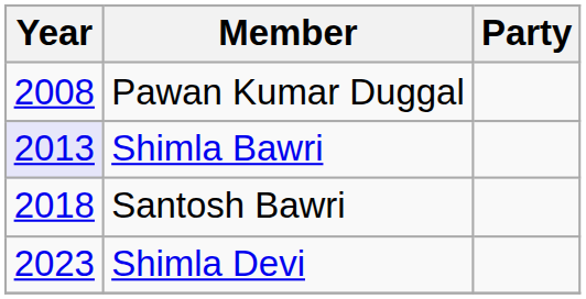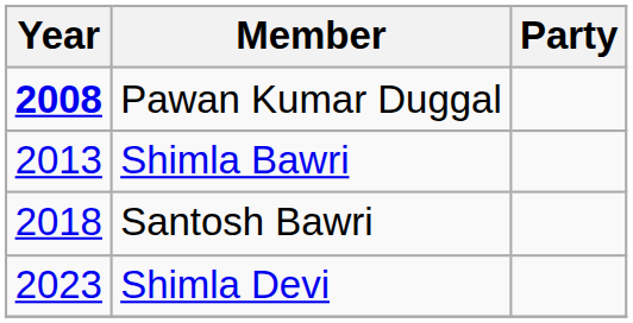Pawan Kumar Duggal | Year: normal -> bold
Shimla Bawri | Year: lavender background -> no background
